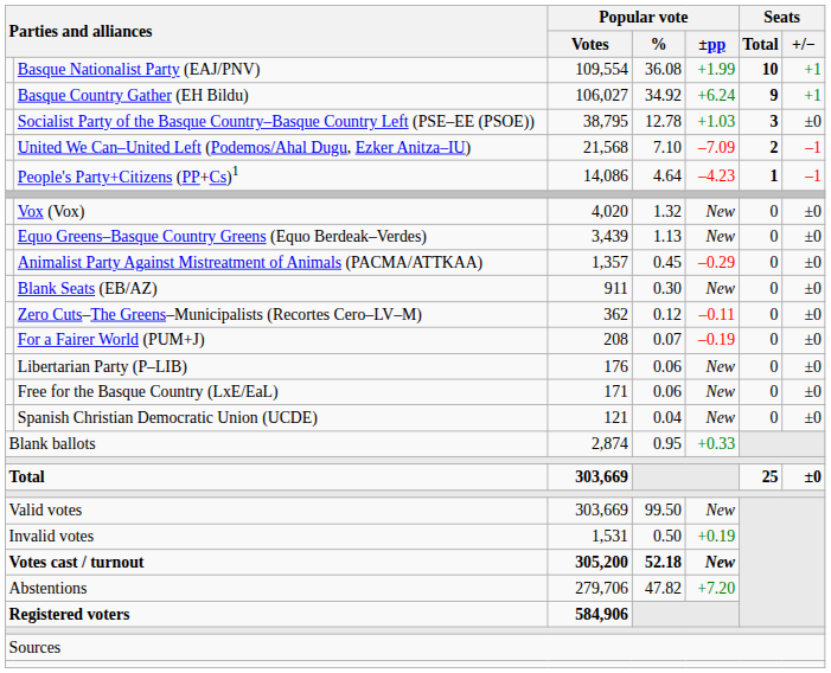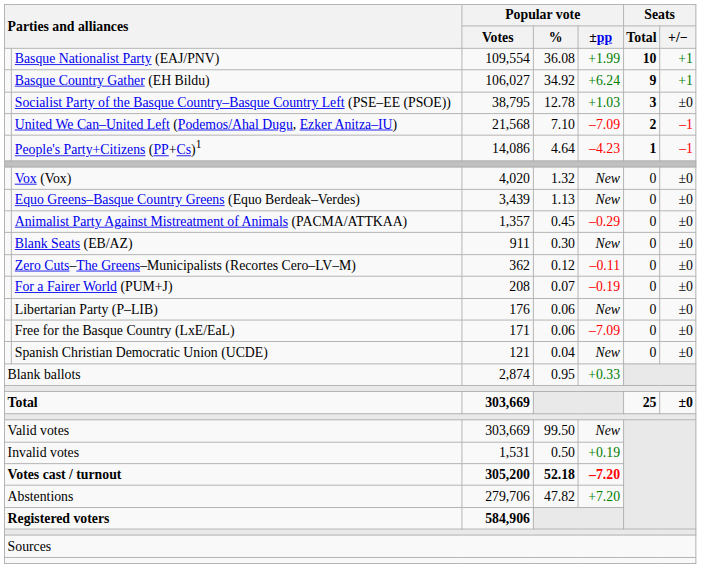Free for the Basque Country (LxE/EaL) | Popular vote / ±pp: New -> –7.09
Votes cast / turnout | Popular vote / ±pp: New -> –7.20
